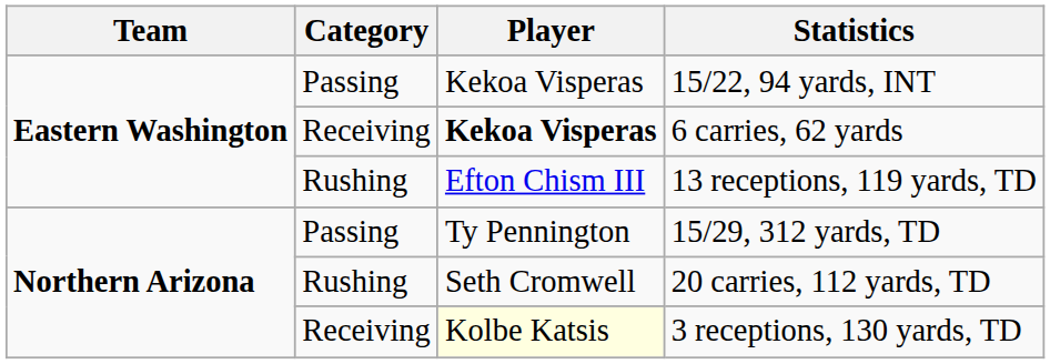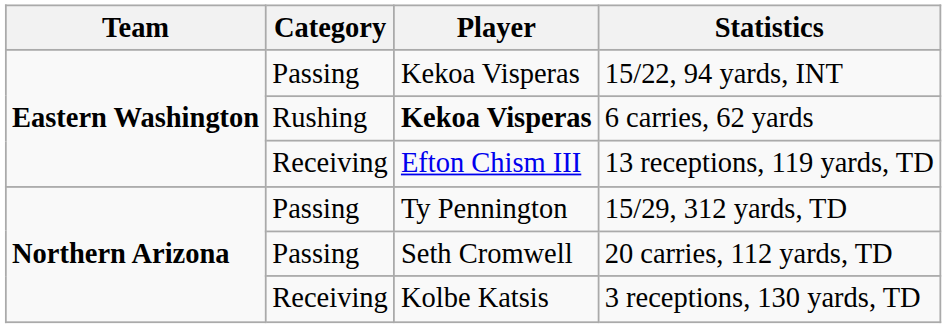6 carries, 62 yards | Category: Receiving -> Rushing
13 receptions, 119 yards, TD | Category: Rushing -> Receiving
20 carries, 112 yards, TD | Category: Rushing -> Passing
3 receptions, 130 yards, TD | Player: lightyellow background -> no background
